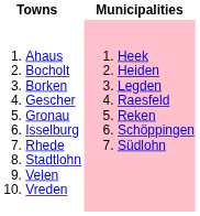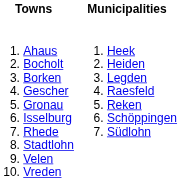row 2 | Municipalities: pink background -> no background
